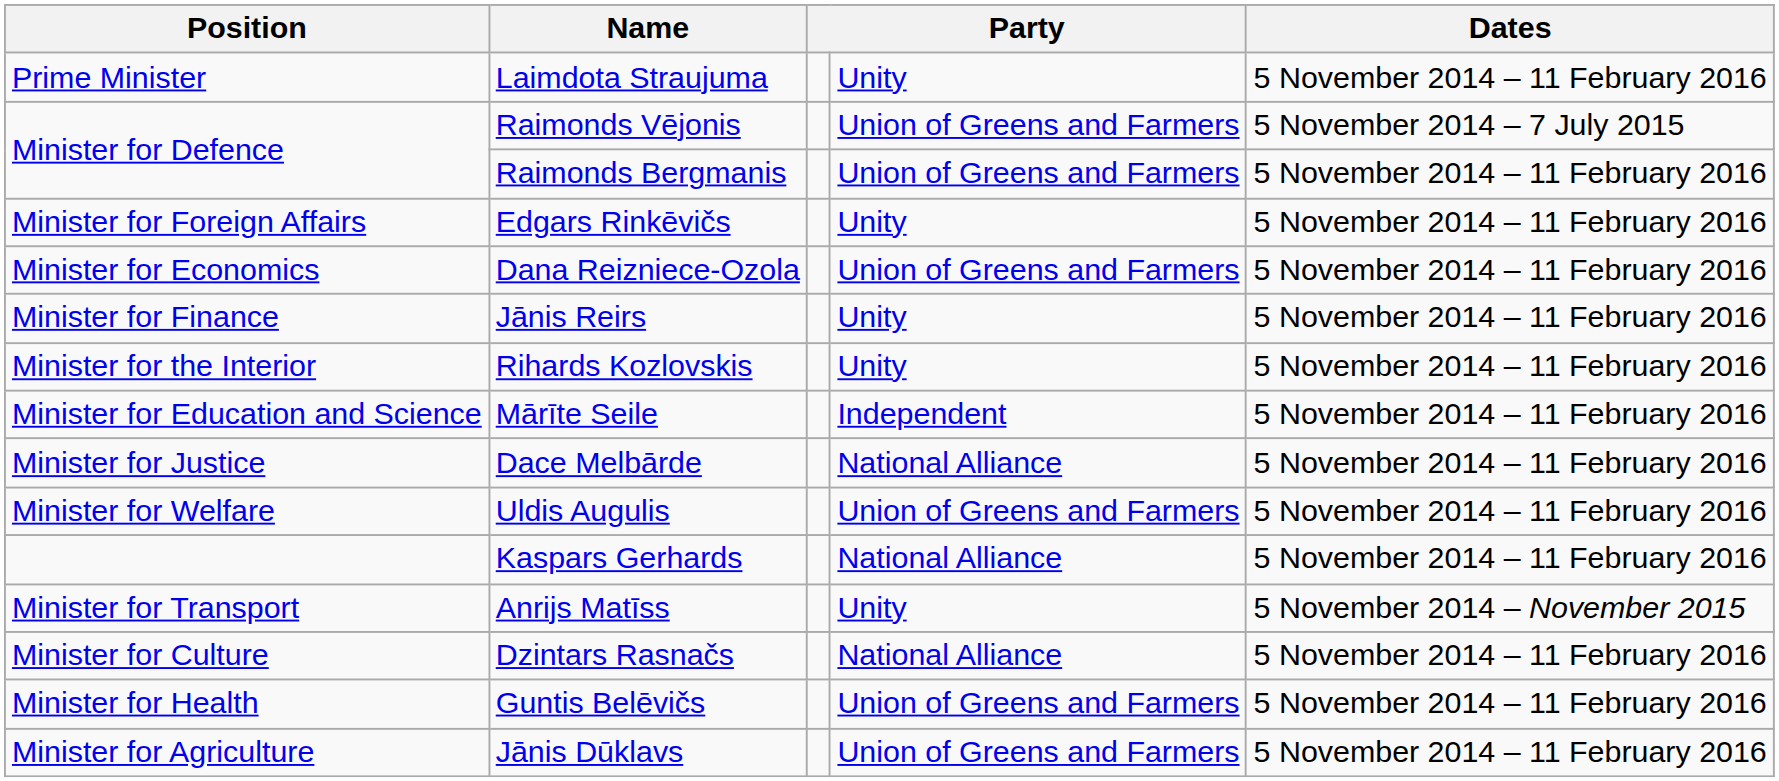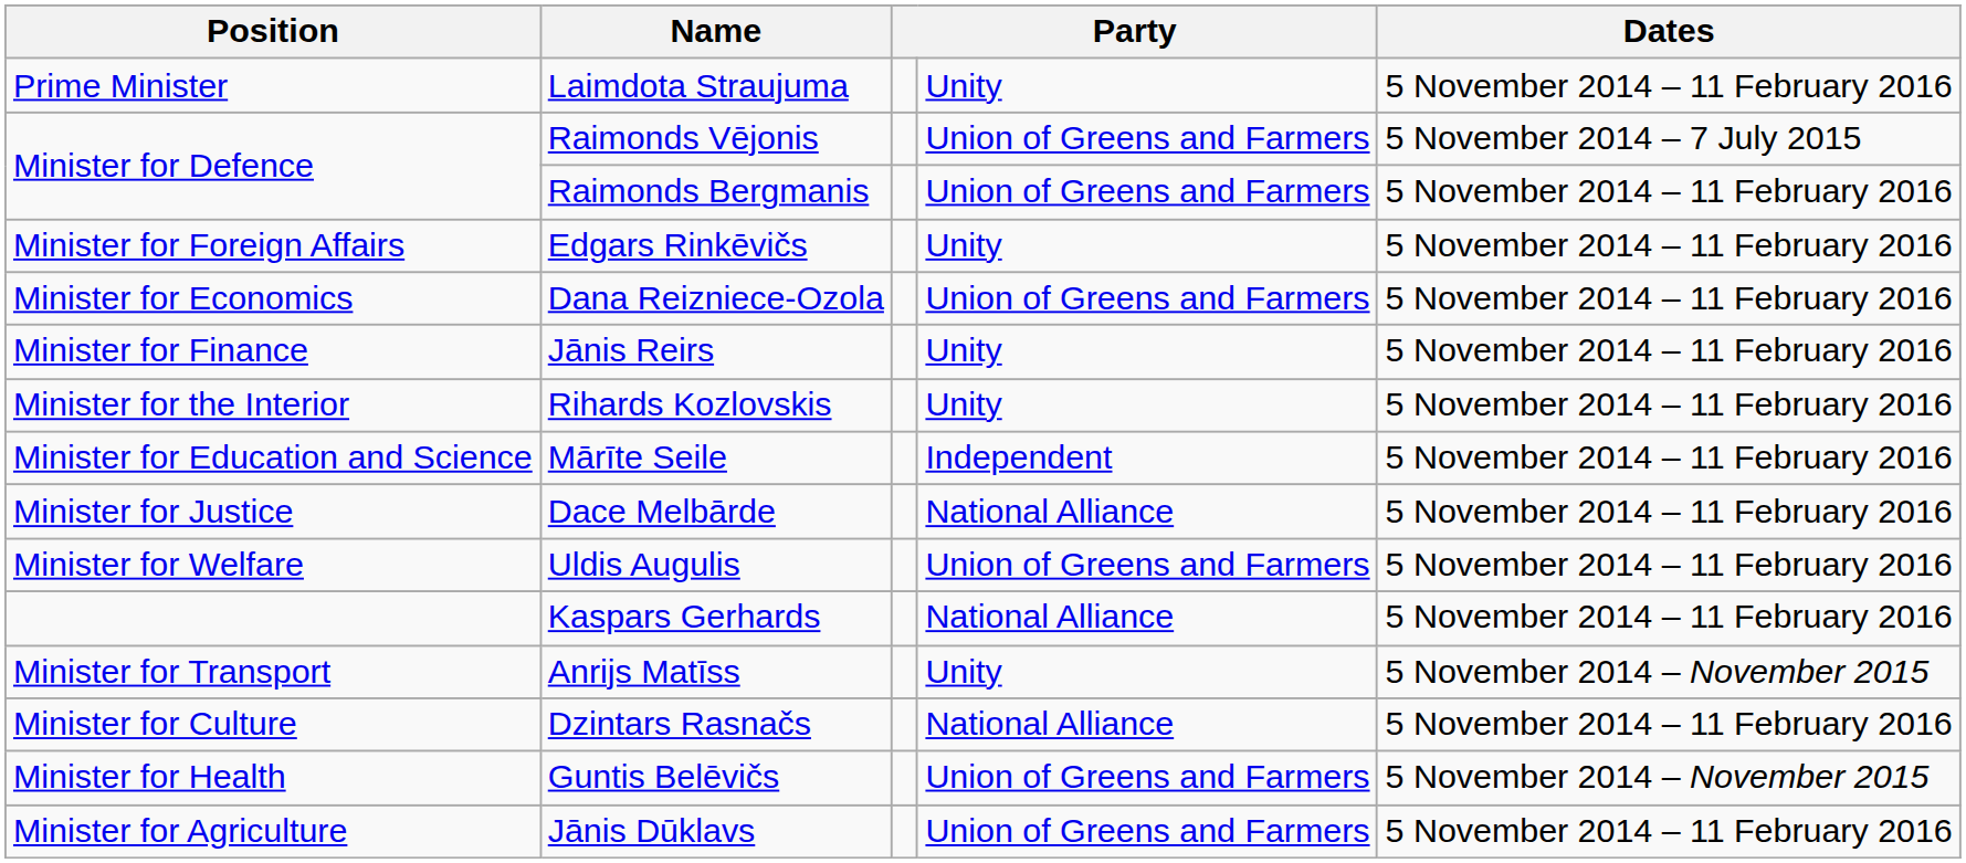Guntis Belēvičs | Dates: 5 November 2014 – 11 February 2016 -> 5 November 2014 – November 2015
